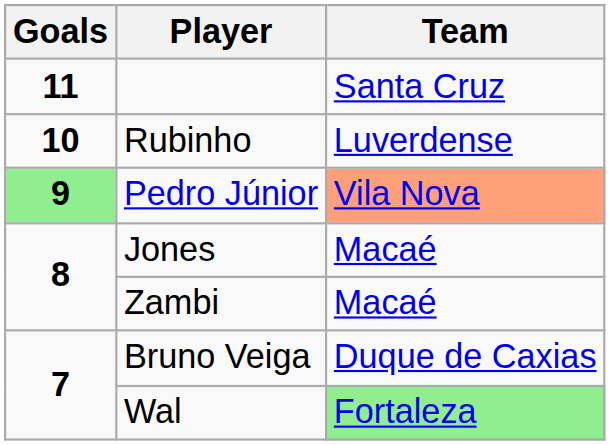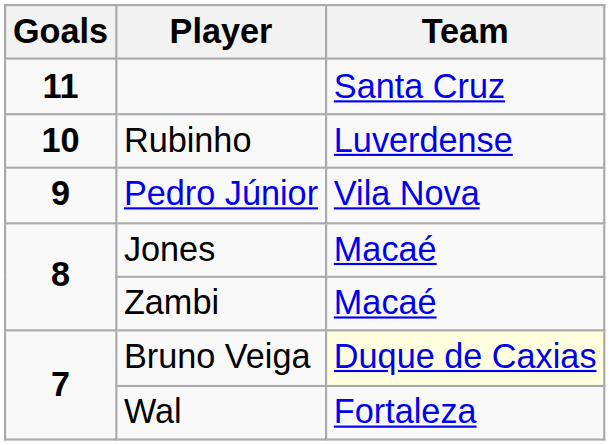Pedro Júnior | Goals: lightgreen background -> no background
Pedro Júnior | Team: lightsalmon background -> no background
Bruno Veiga | Team: no background -> lightyellow background
Wal | Team: lightgreen background -> no background
